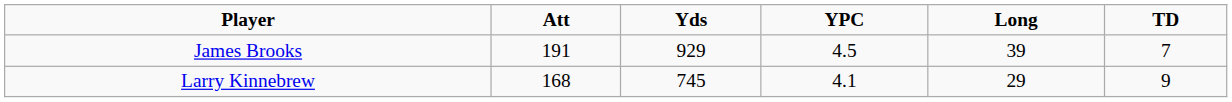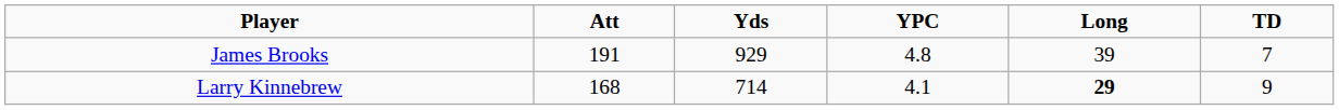James Brooks | YPC: 4.5 -> 4.8
Larry Kinnebrew | Yds: 745 -> 714
Larry Kinnebrew | Long: normal -> bold
